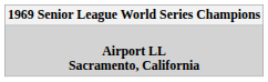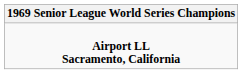row 2 | column 1: lightgrey background -> no background
